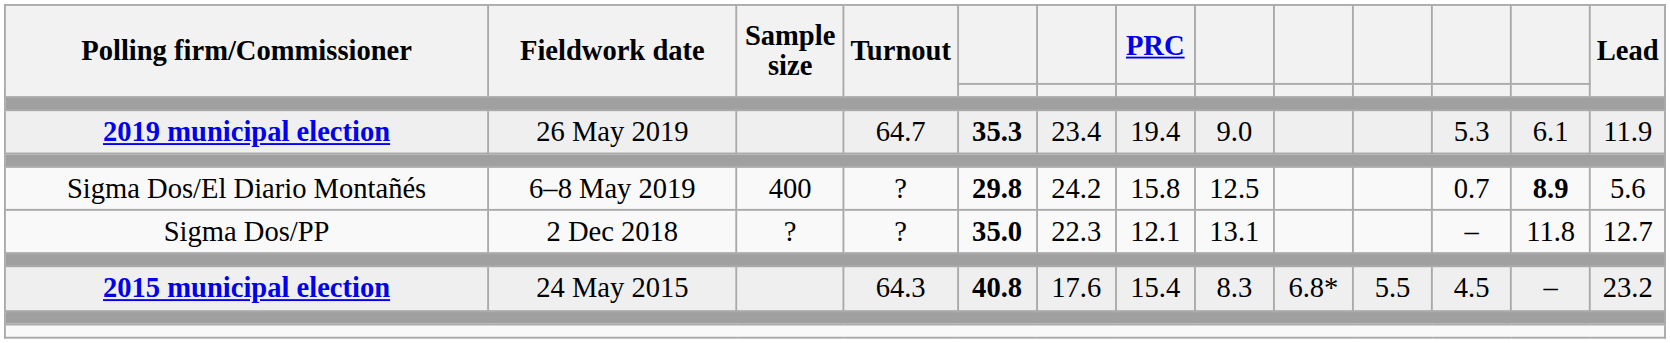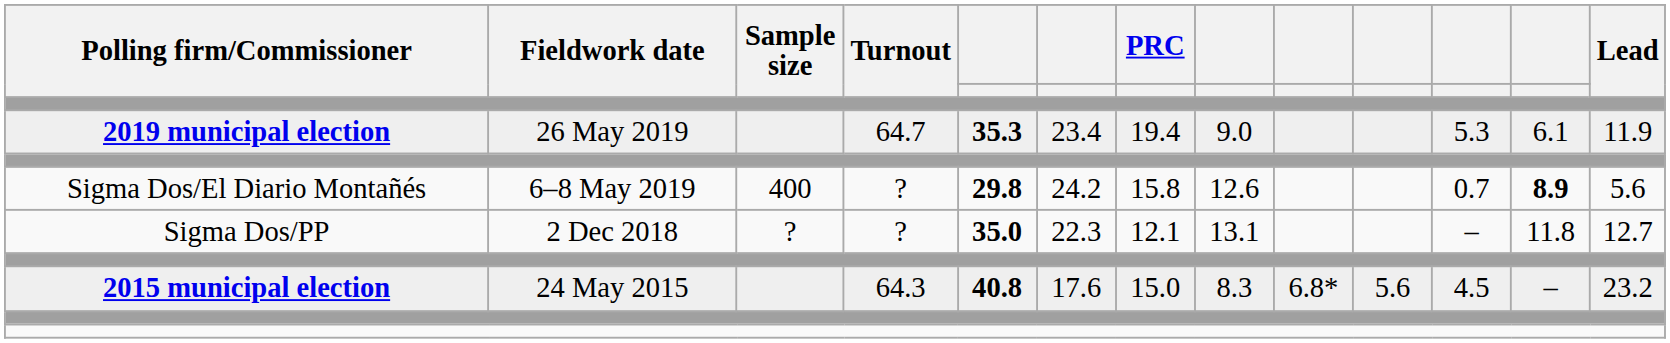Sigma Dos/El Diario Montañés | column 8: 12.5 -> 12.6
2015 municipal election | PRC: 15.4 -> 15.0
2015 municipal election | column 10: 5.5 -> 5.6
